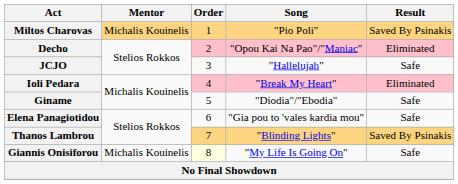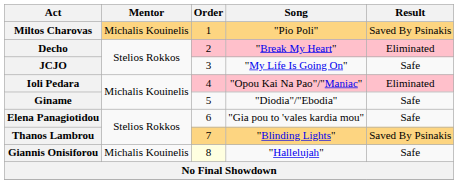Decho | Song: "Opou Kai Na Pao"/"Maniac" -> "Break My Heart"
JCJO | Song: "Hallelujah" -> "My Life Is Going On"
Ioli Pedara | Song: "Break My Heart" -> "Opou Kai Na Pao"/"Maniac"
Giannis Onisiforou | Song: "My Life Is Going On" -> "Hallelujah"
